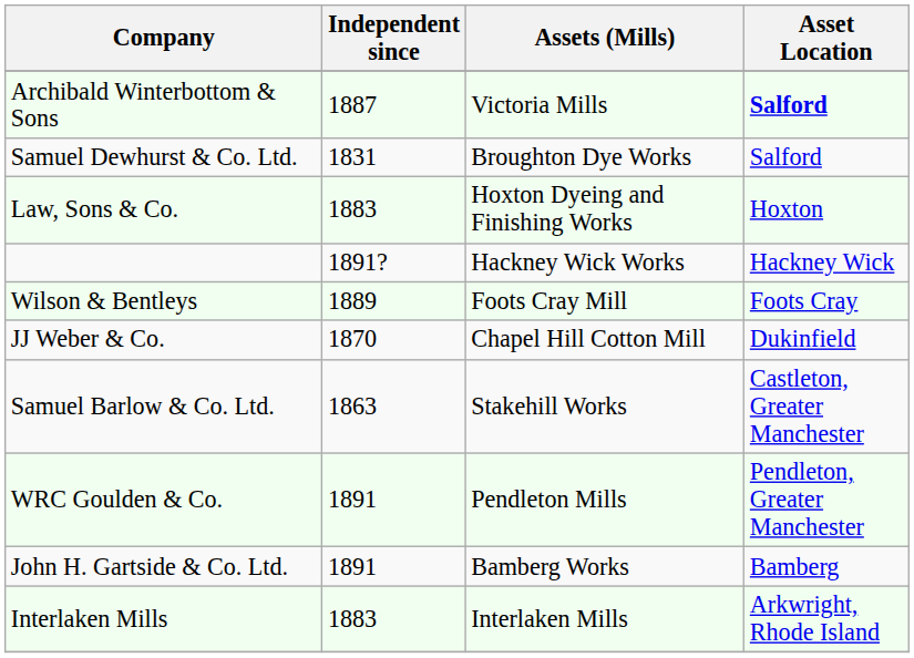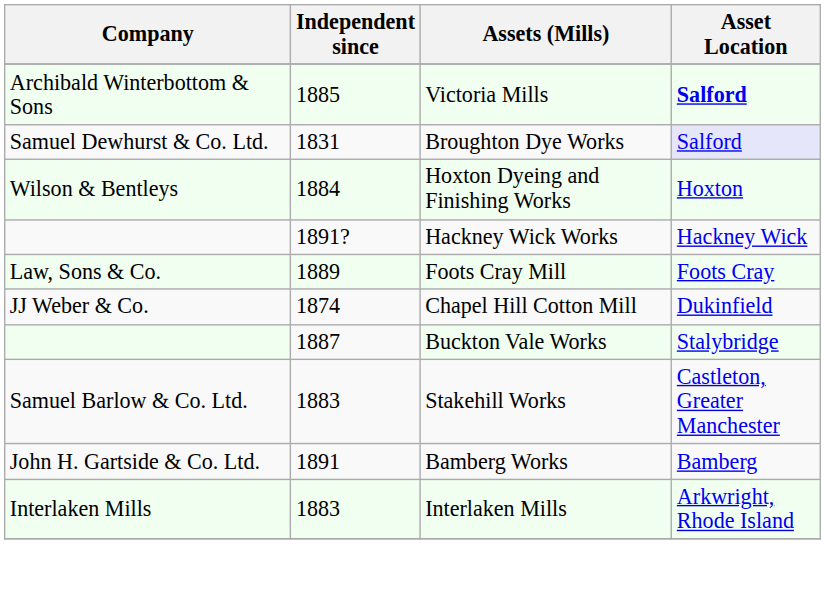Victoria Mills | Independent since: 1887 -> 1885
Broughton Dye Works | Asset Location: no background -> lavender background
Hoxton Dyeing and Finishing Works | Company: Law, Sons & Co. -> Wilson & Bentleys
Hoxton Dyeing and Finishing Works | Independent since: 1883 -> 1884
Foots Cray Mill | Company: Wilson & Bentleys -> Law, Sons & Co.
Chapel Hill Cotton Mill | Independent since: 1870 -> 1874
+ row: 1887 | Buckton Vale Works | Stalybridge
Stakehill Works | Independent since: 1863 -> 1883
- row: WRC Goulden & Co. | 1891 | Pendleton Mills | Pendleton, Greater Manchester
